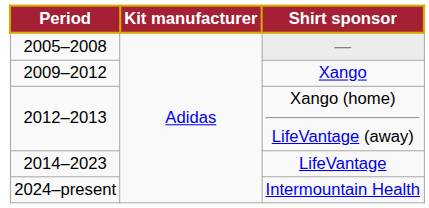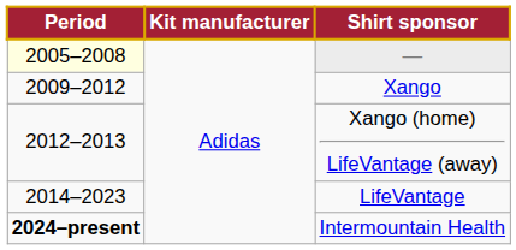— | Period: no background -> lightyellow background
Intermountain Health | Period: normal -> bold
